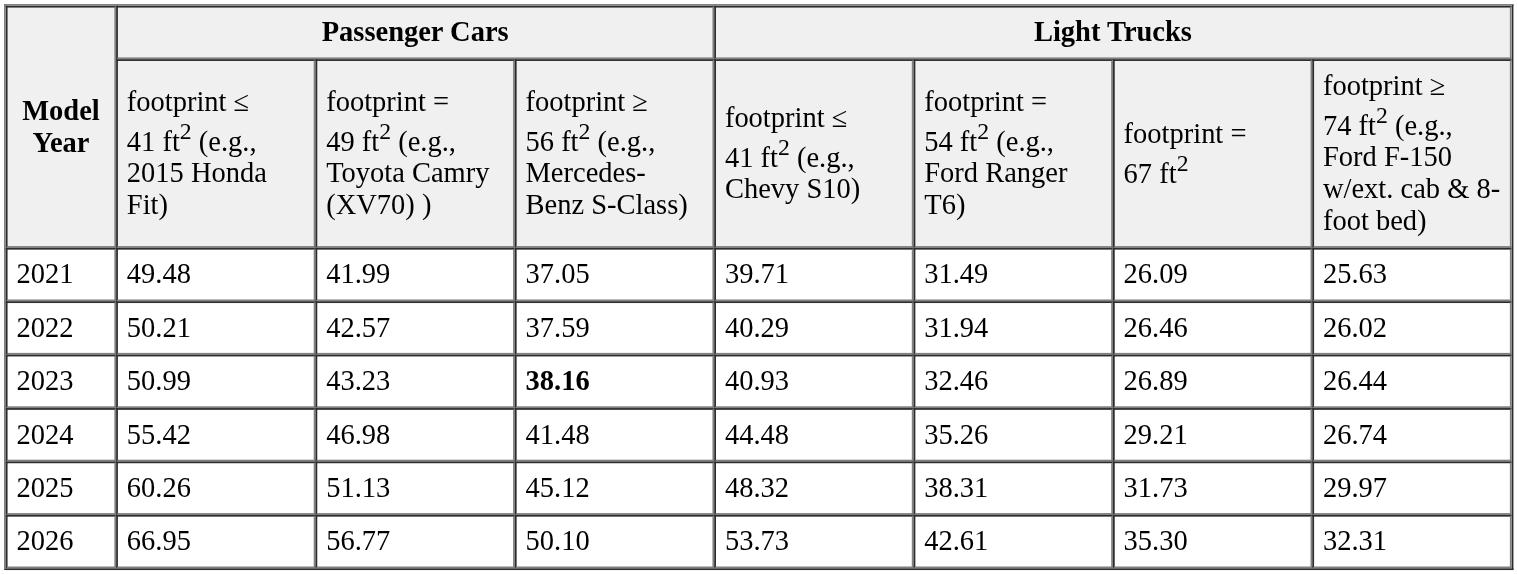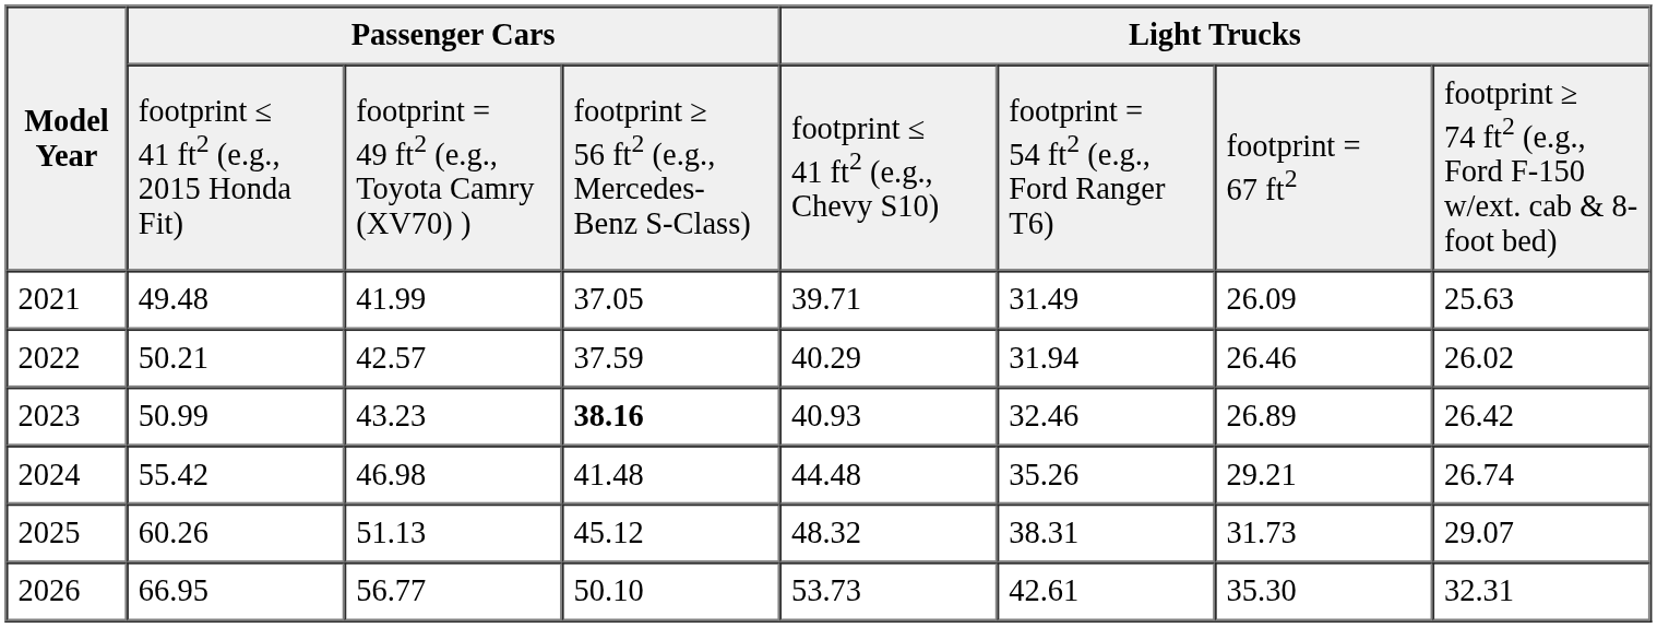2023 | column 8: 26.44 -> 26.42
2025 | column 8: 29.97 -> 29.07
